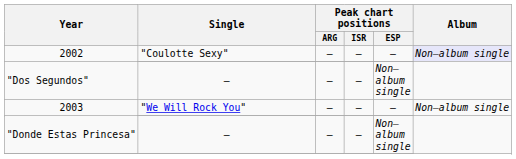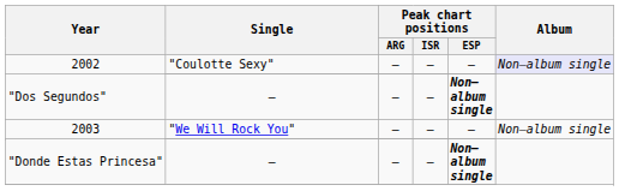"Dos Segundos" | Peak chart positions / ESP: normal -> bold
"Donde Estas Princesa" | Peak chart positions / ESP: normal -> bold
